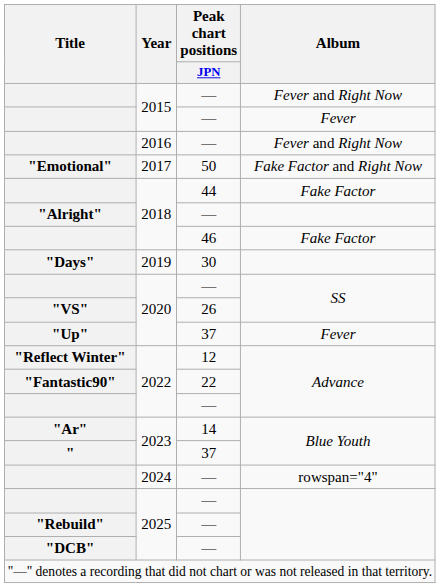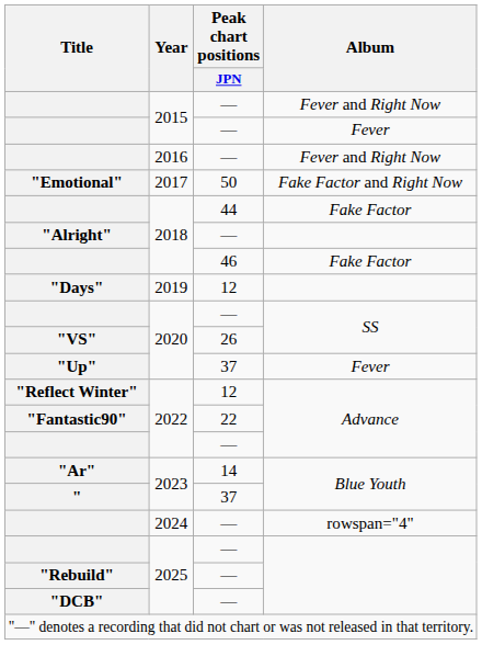"Days" | Peak chart positions / JPN: 30 -> 12
